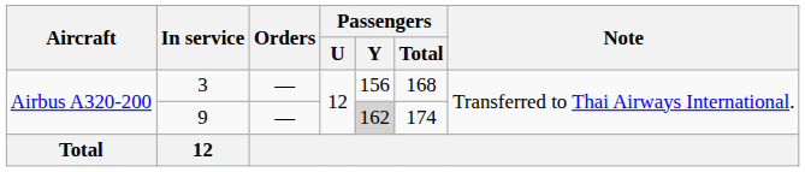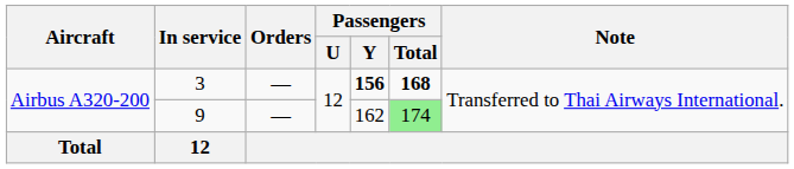3 | Passengers / Y: normal -> bold
3 | Passengers / Total: normal -> bold
9 | Passengers / Y: lightgrey background -> no background
9 | Passengers / Total: no background -> lightgreen background
